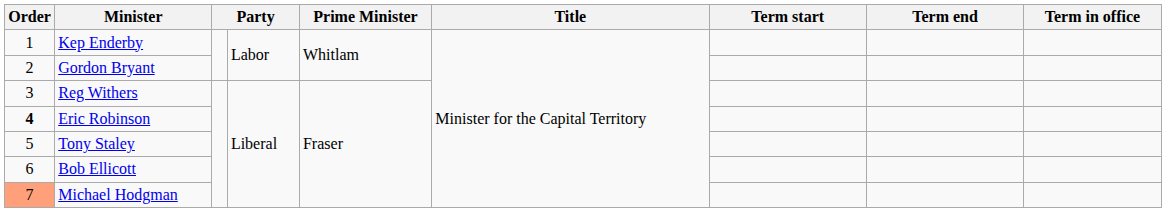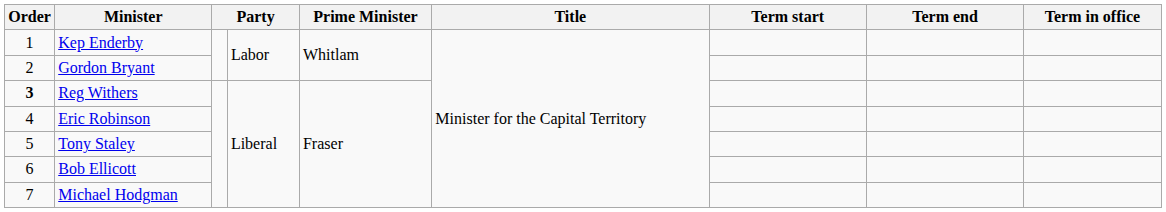Reg Withers | Order: normal -> bold
Eric Robinson | Order: bold -> normal
Michael Hodgman | Order: lightsalmon background -> no background
